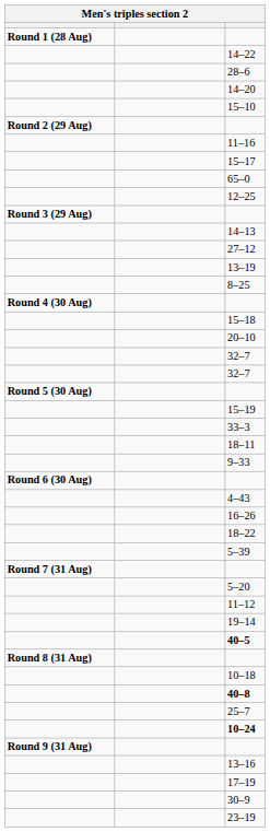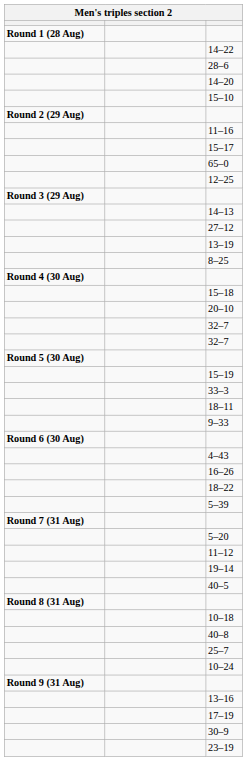40–5 | column 3: bold -> normal
40–8 | column 3: bold -> normal
10–24 | column 3: bold -> normal
